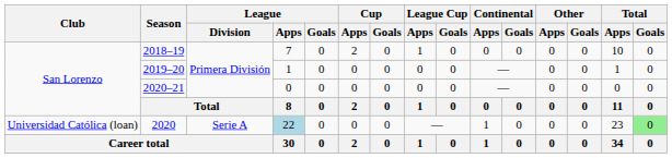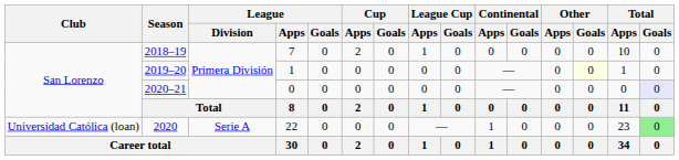2019–20 | Other / Goals: no background -> lightyellow background
2020–21 | Total / Goals: no background -> lavender background
2020 | League / Apps: lightblue background -> no background
